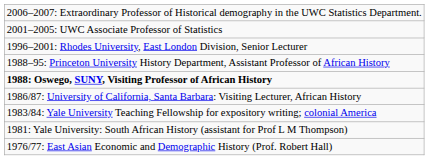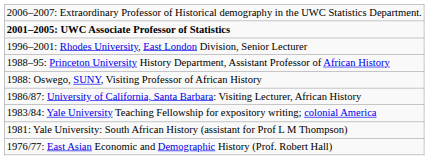row 2 | column 1: normal -> bold
row 5 | column 1: bold -> normal
